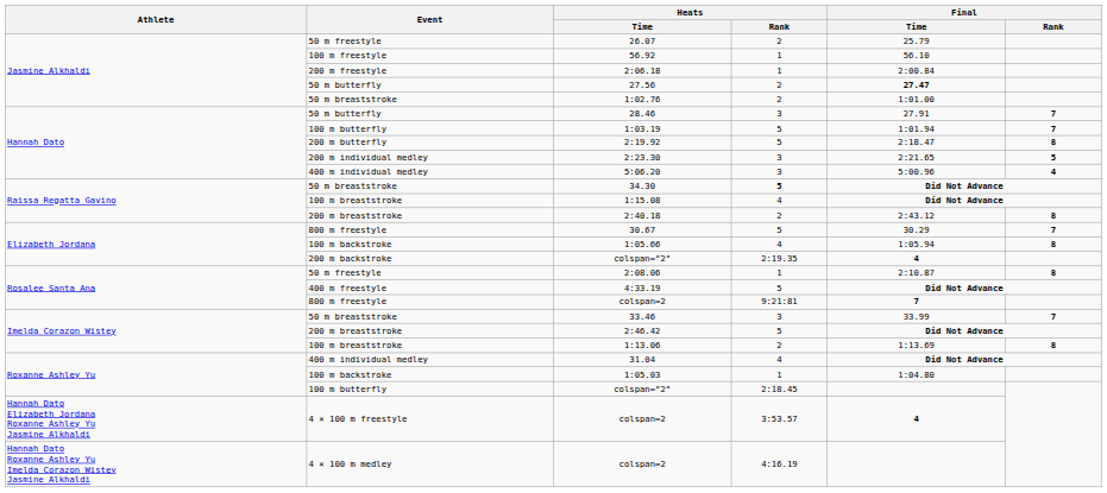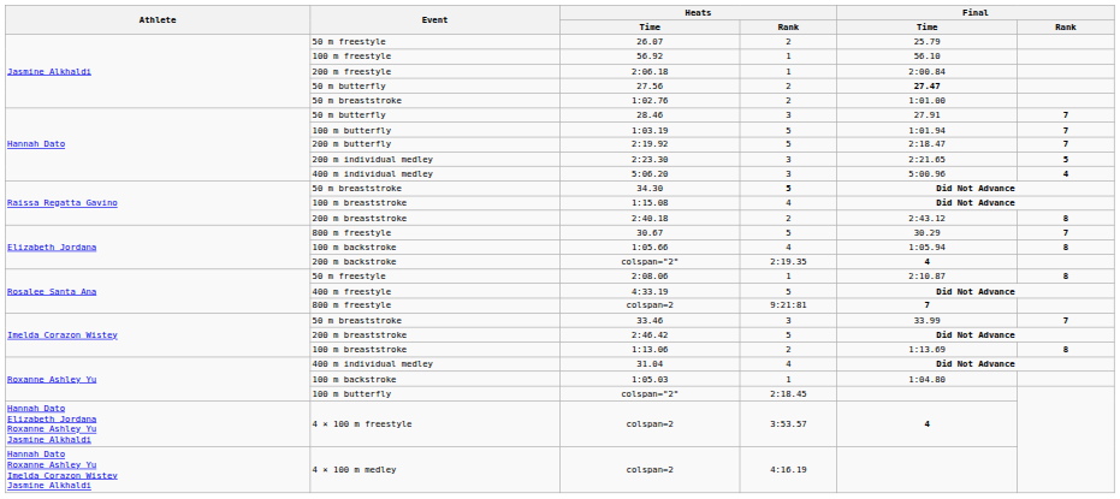2:19.92 | Final / Rank: 8 -> 7
